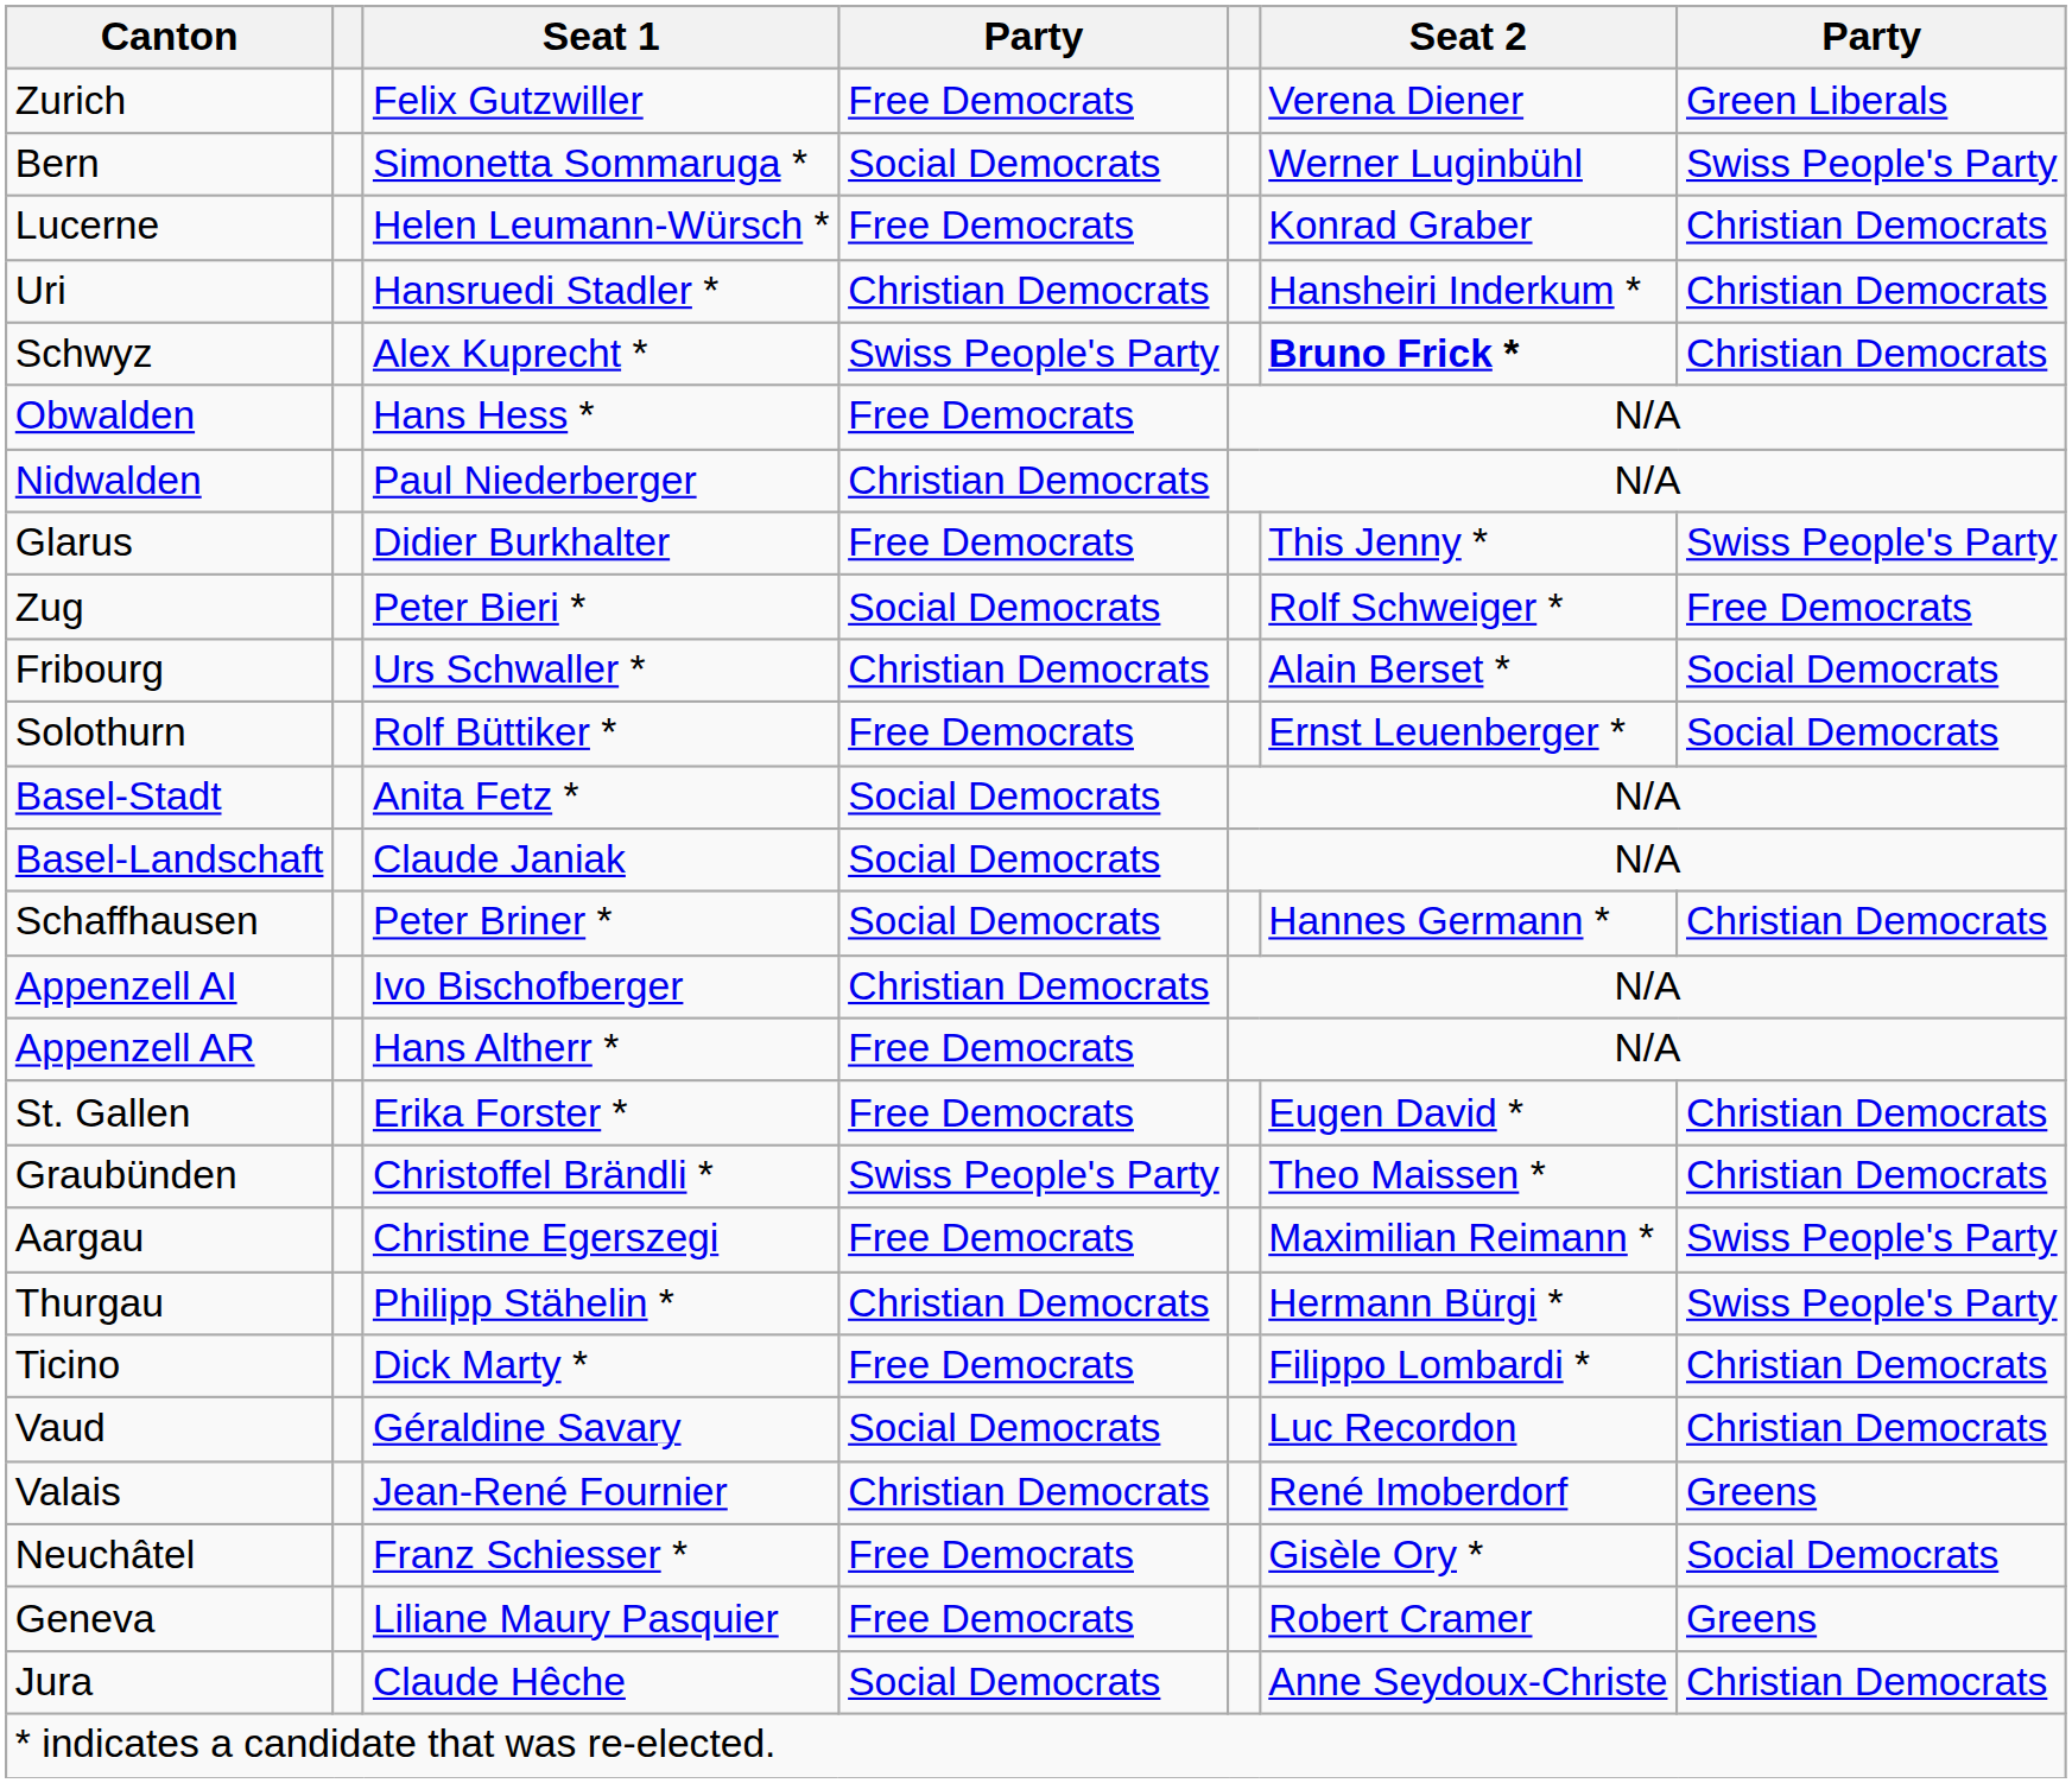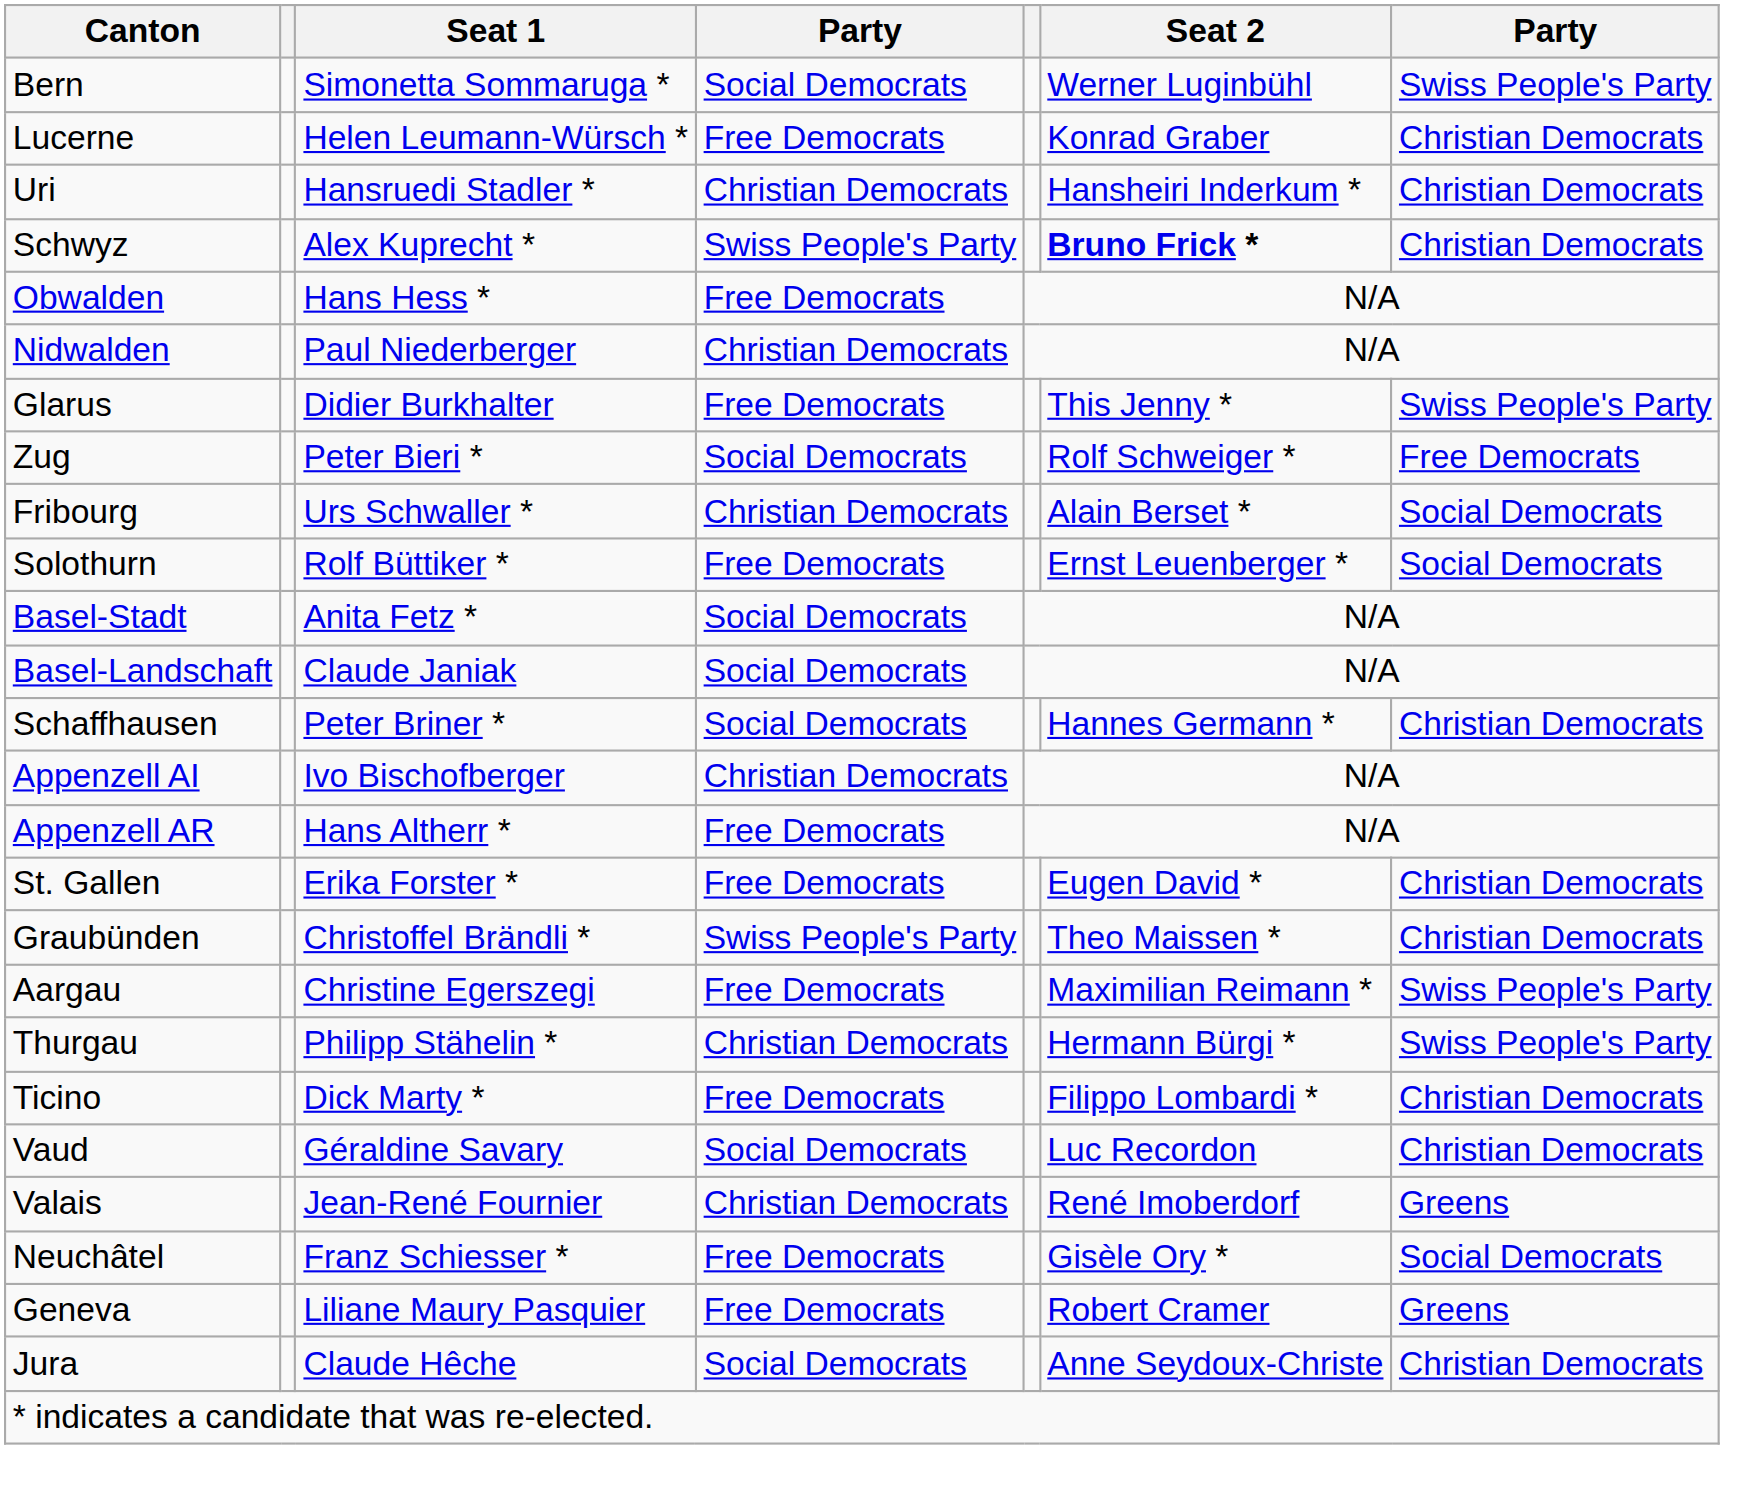- row: Zurich | Felix Gutzwiller | Free Democrats | Verena Diener | Green Liberals
